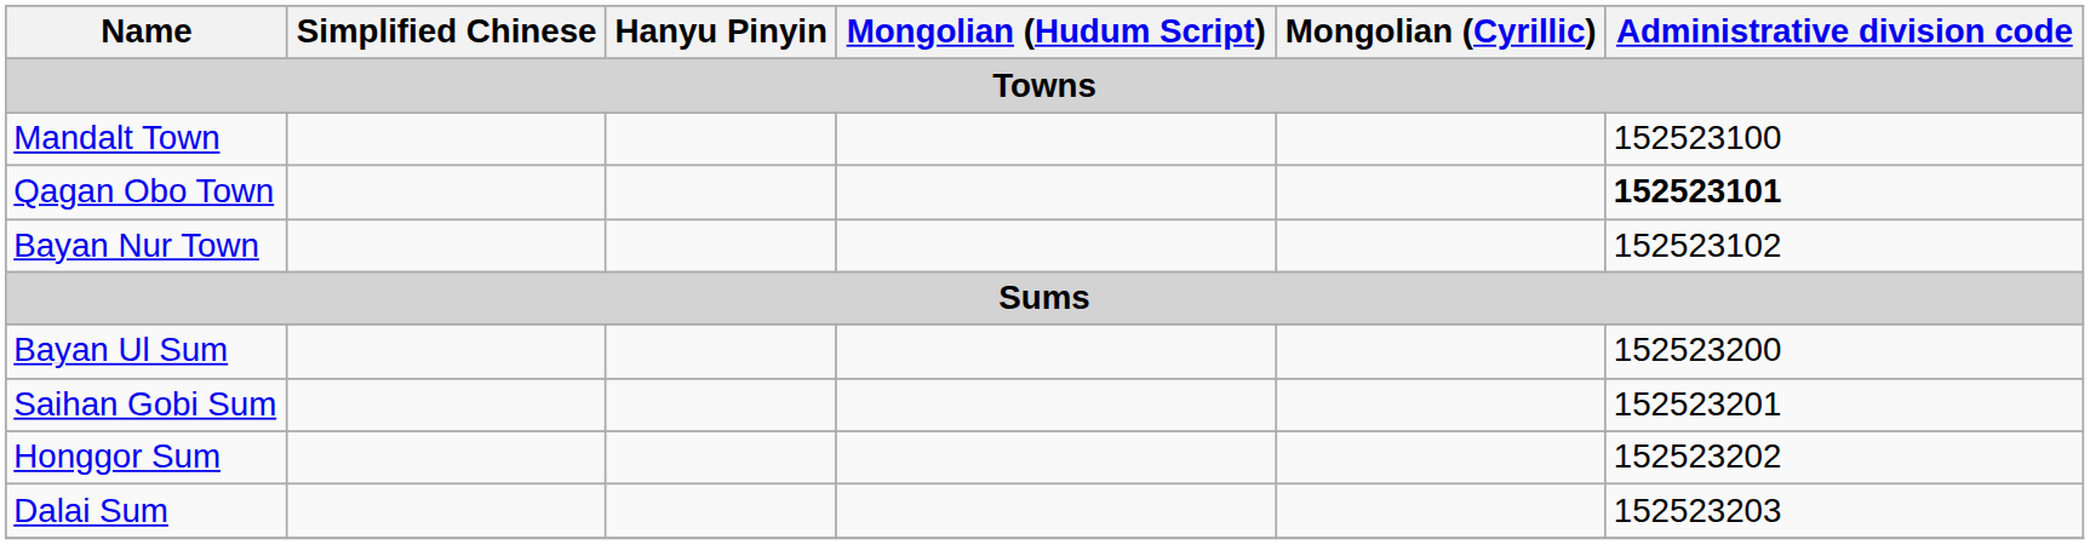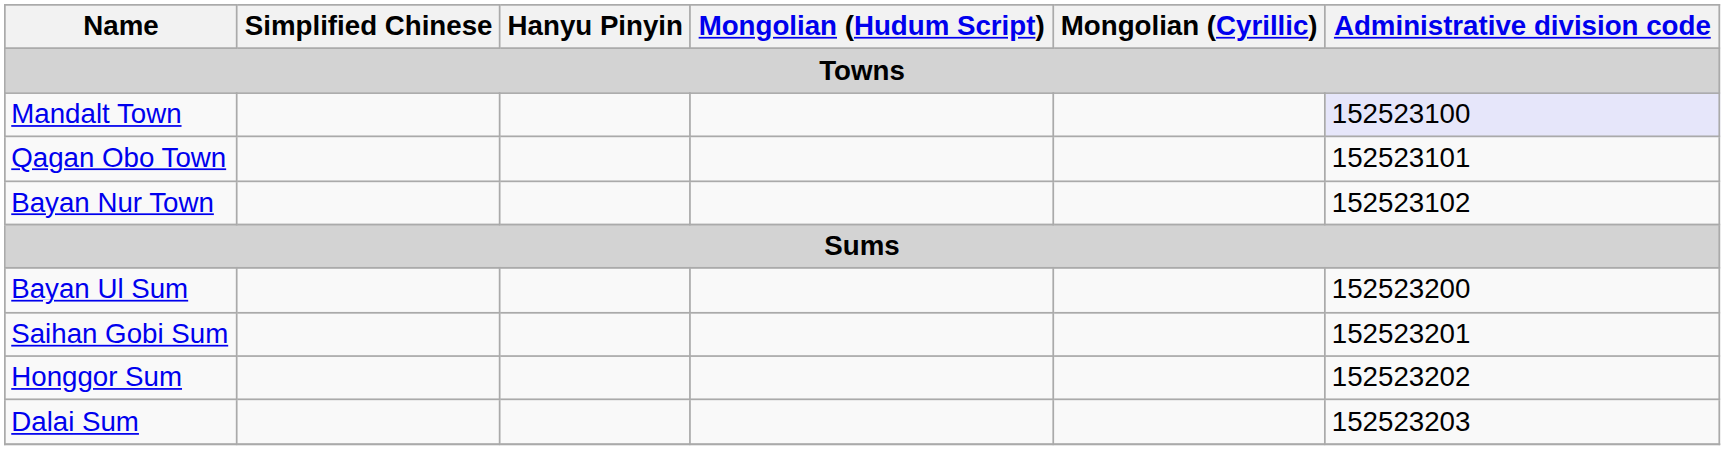Mandalt Town | Administrative division code: no background -> lavender background
Qagan Obo Town | Administrative division code: bold -> normal
